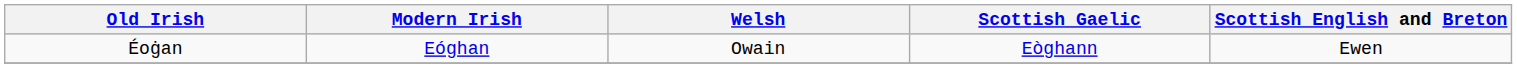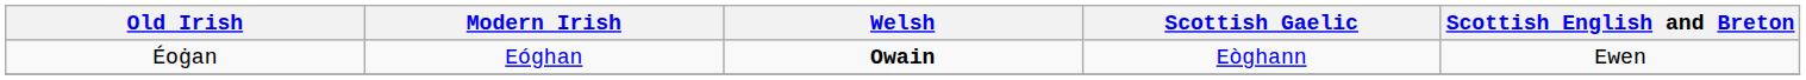Éoġan | Welsh: normal -> bold
